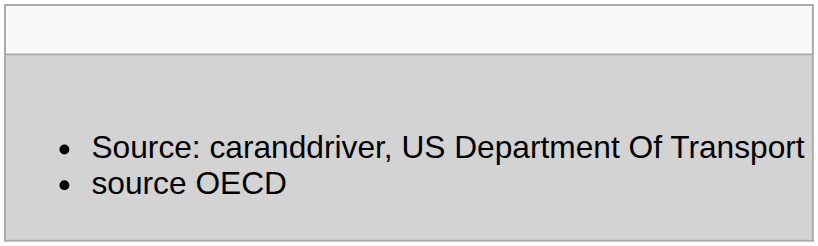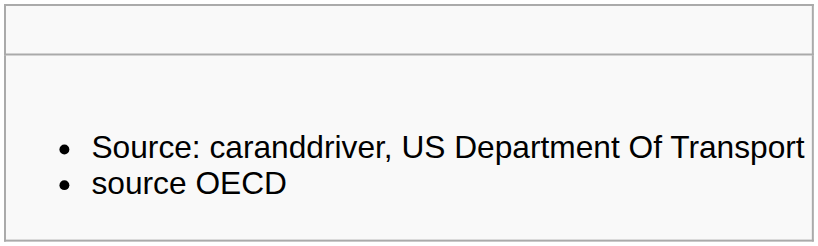row 2 | column 1: lightgrey background -> no background
